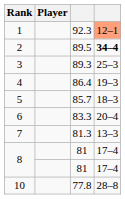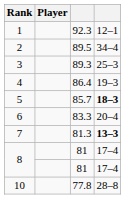1 | column 4: lightsalmon background -> no background
2 | column 4: bold -> normal
5 | column 4: normal -> bold
7 | column 4: normal -> bold
